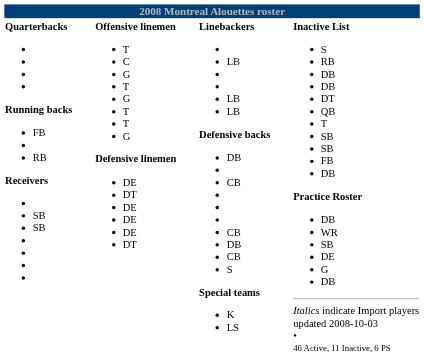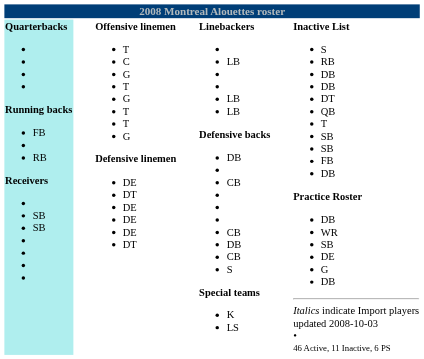Quarterbacks Running backs FB RB Receivers SB SB | column 1: no background -> paleturquoise background
